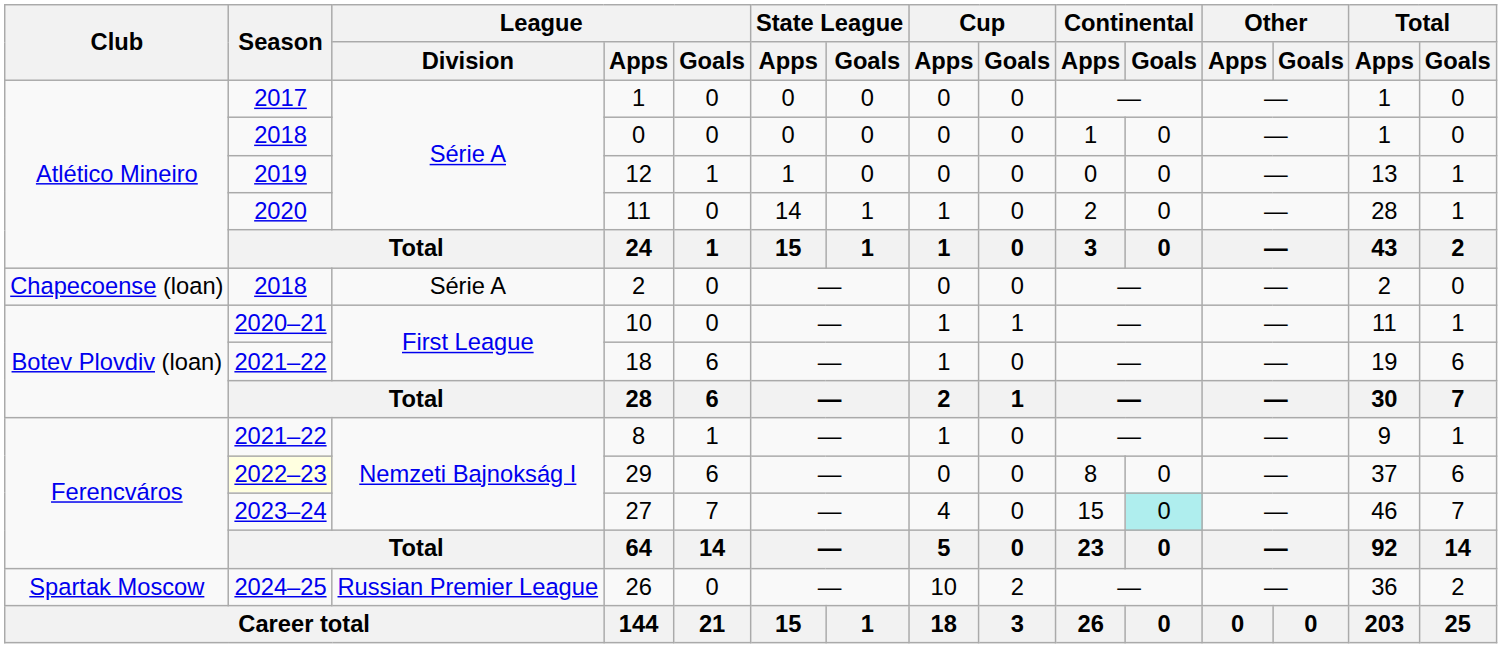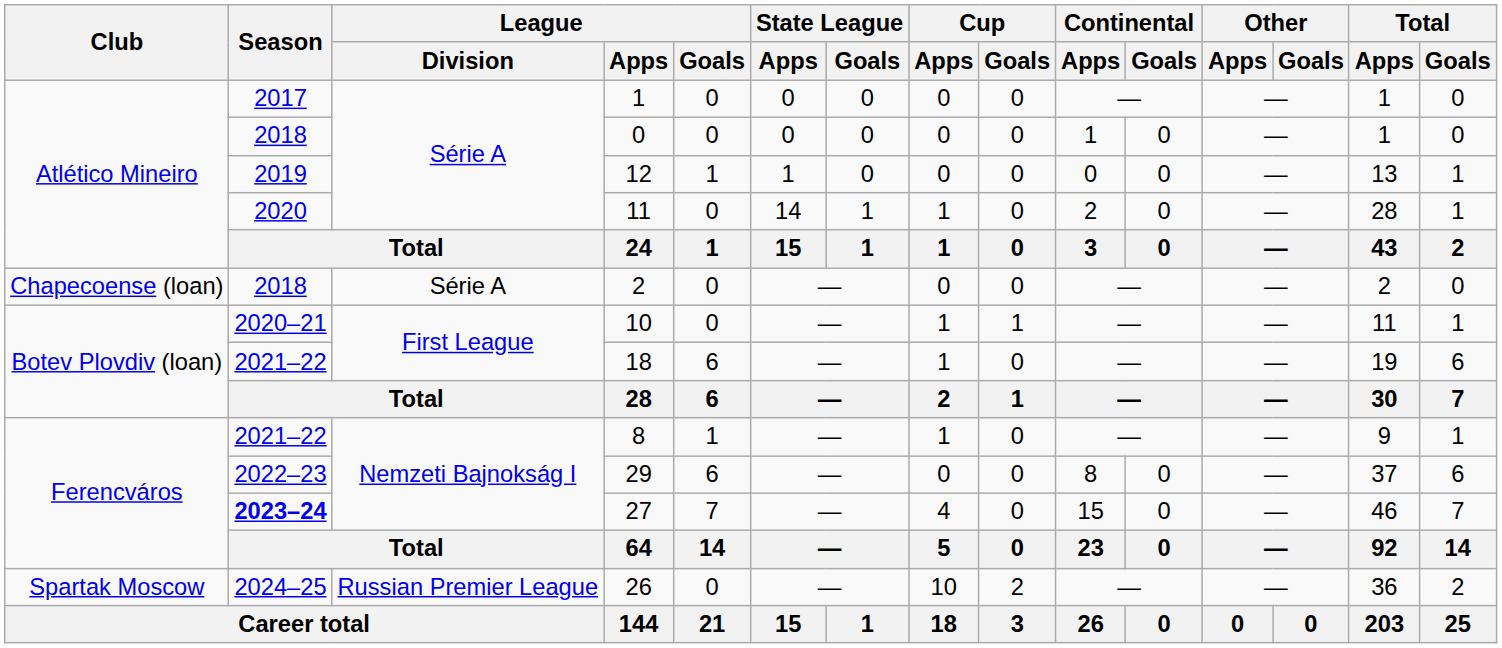29 | Season: lightyellow background -> no background
27 | Season: normal -> bold
27 | Continental / Goals: paleturquoise background -> no background
